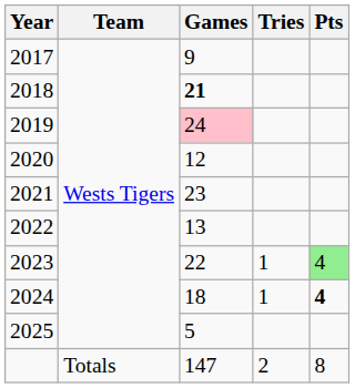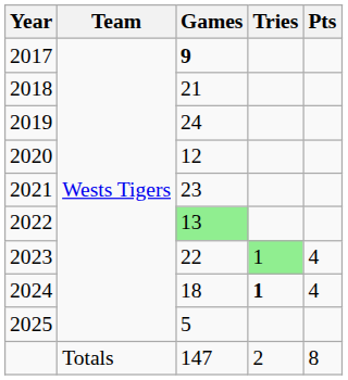2017 | Games: normal -> bold
2018 | Games: bold -> normal
2019 | Games: pink background -> no background
2022 | Games: no background -> lightgreen background
2023 | Tries: no background -> lightgreen background
2023 | Pts: lightgreen background -> no background
2024 | Tries: normal -> bold
2024 | Pts: bold -> normal
